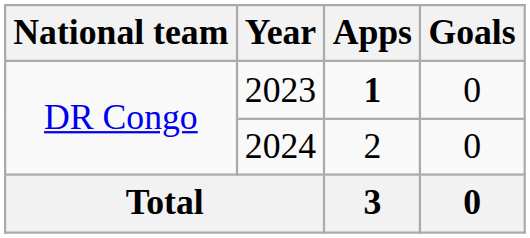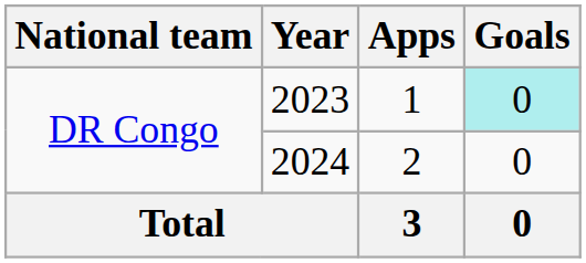2023 | Apps: bold -> normal
2023 | Goals: no background -> paleturquoise background
